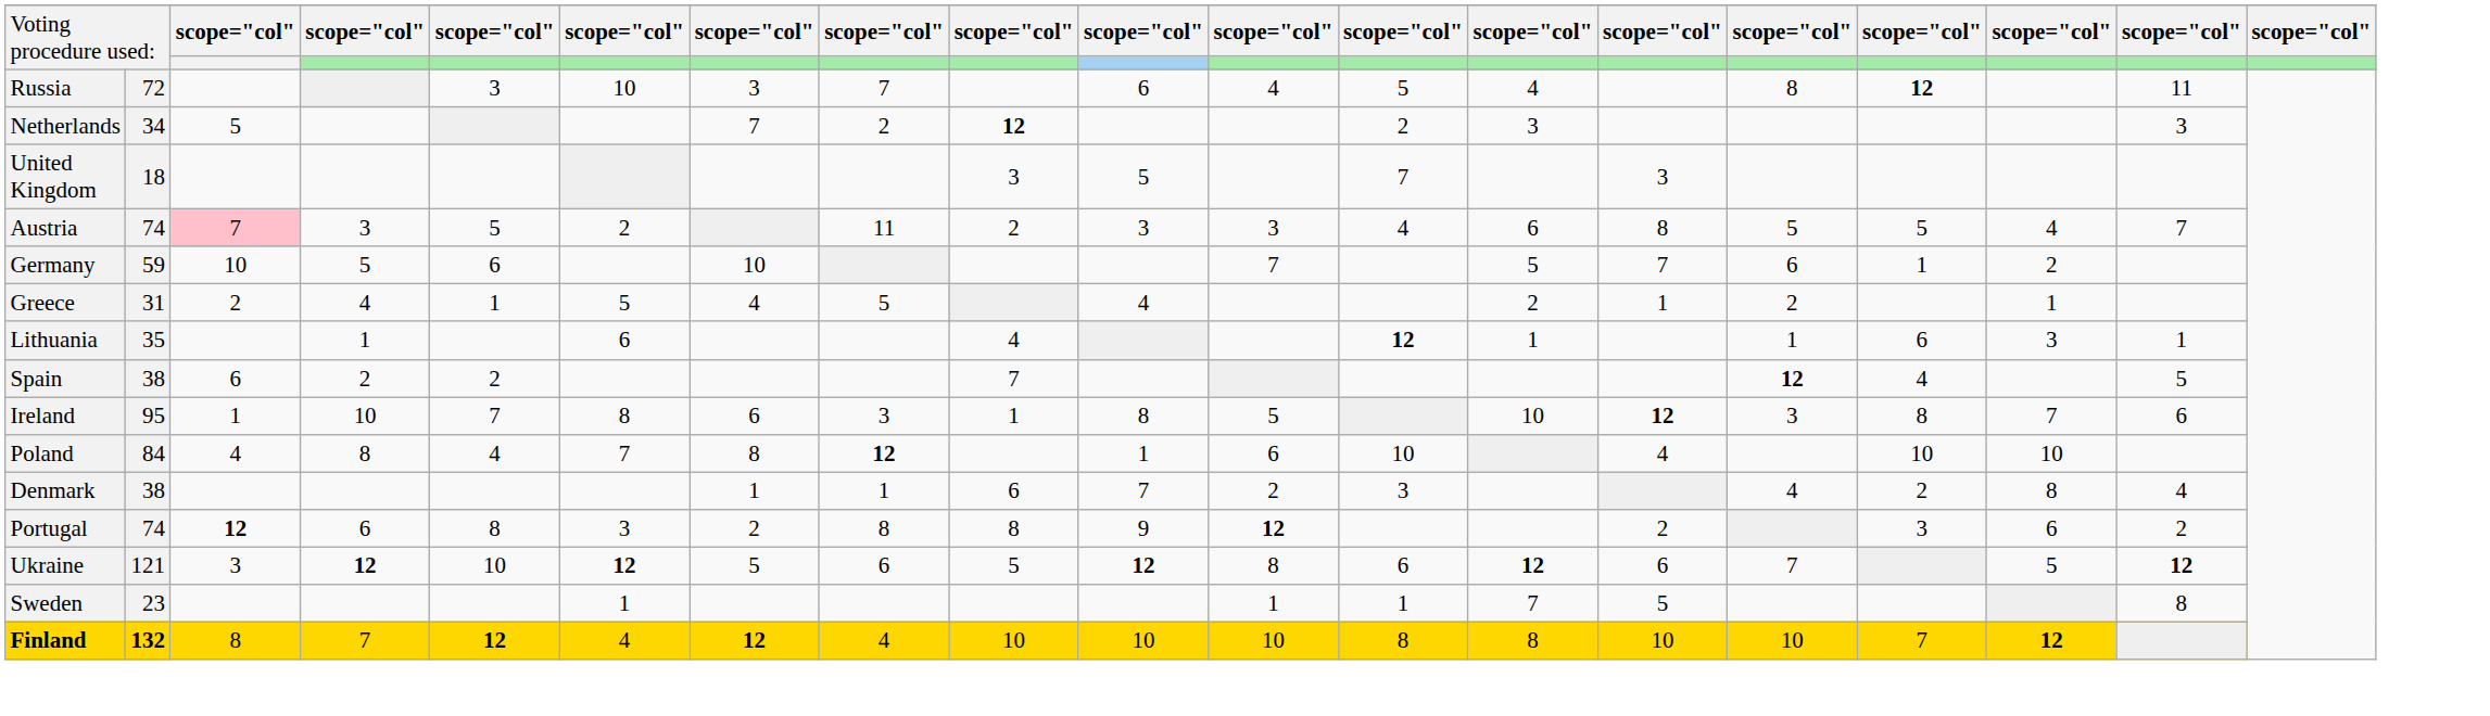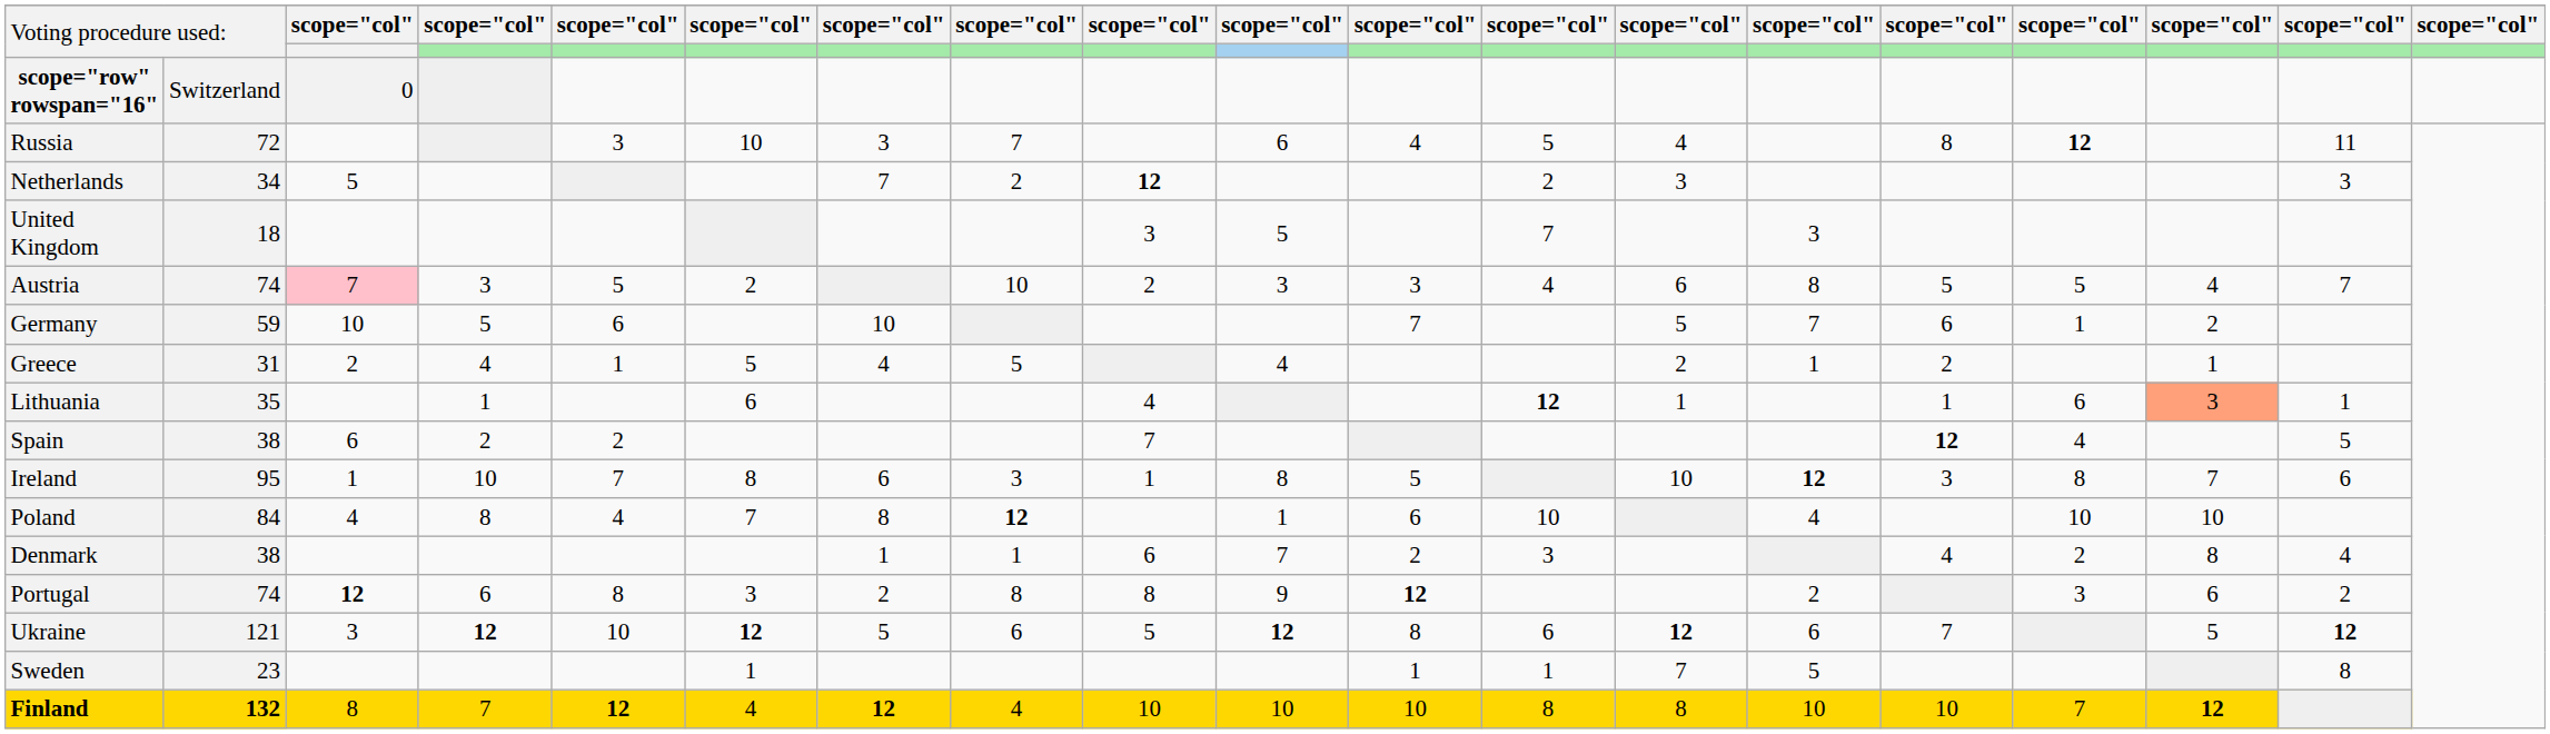+ row: scope="row" rowspan="16" | Switzerland | 0
Austria | column 8: 11 -> 10
Lithuania | column 17: no background -> lightsalmon background
